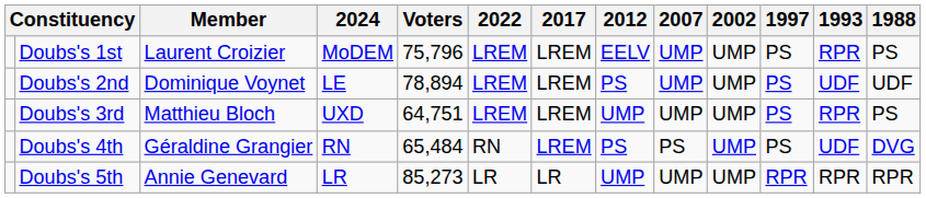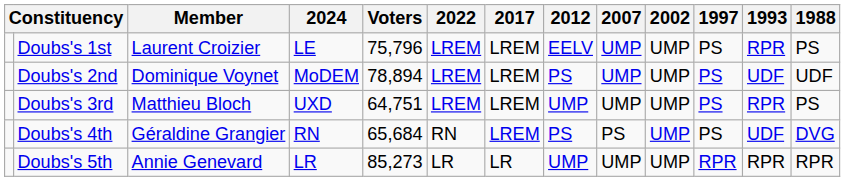Doubs's 1st | 2024: MoDEM -> LE
Doubs's 2nd | 2024: LE -> MoDEM
Doubs's 4th | Voters: 65,484 -> 65,684
